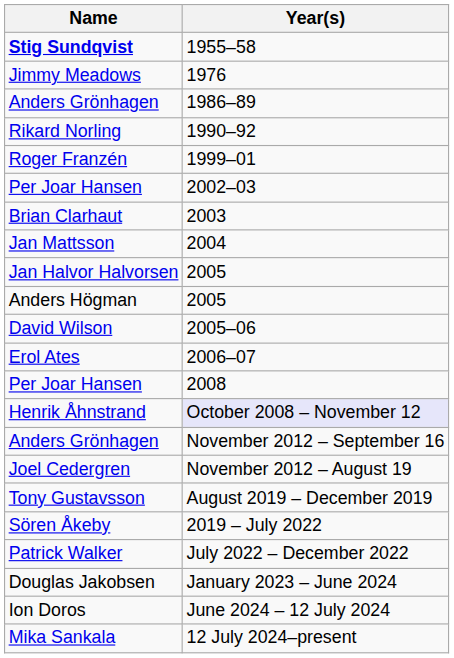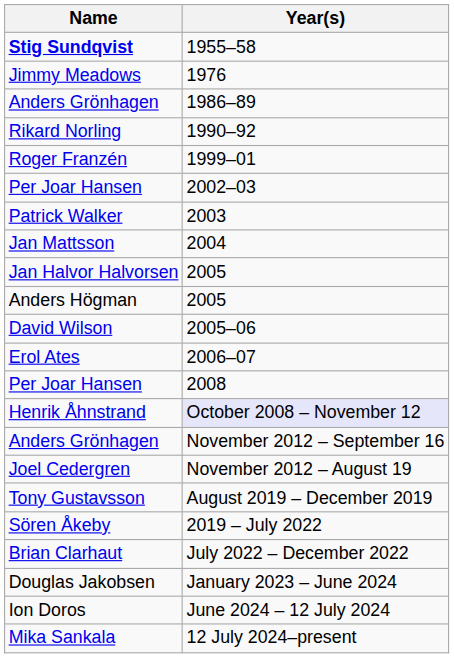row 8 | Name: Brian Clarhaut -> Patrick Walker
row 20 | Name: Patrick Walker -> Brian Clarhaut
